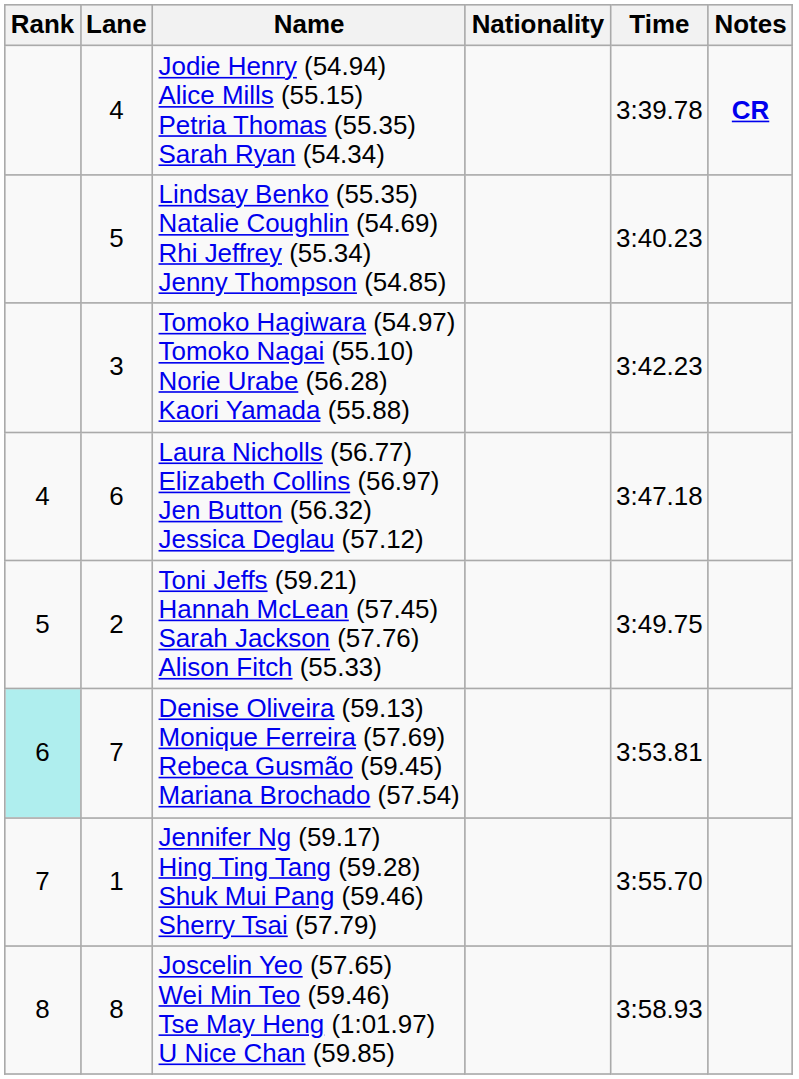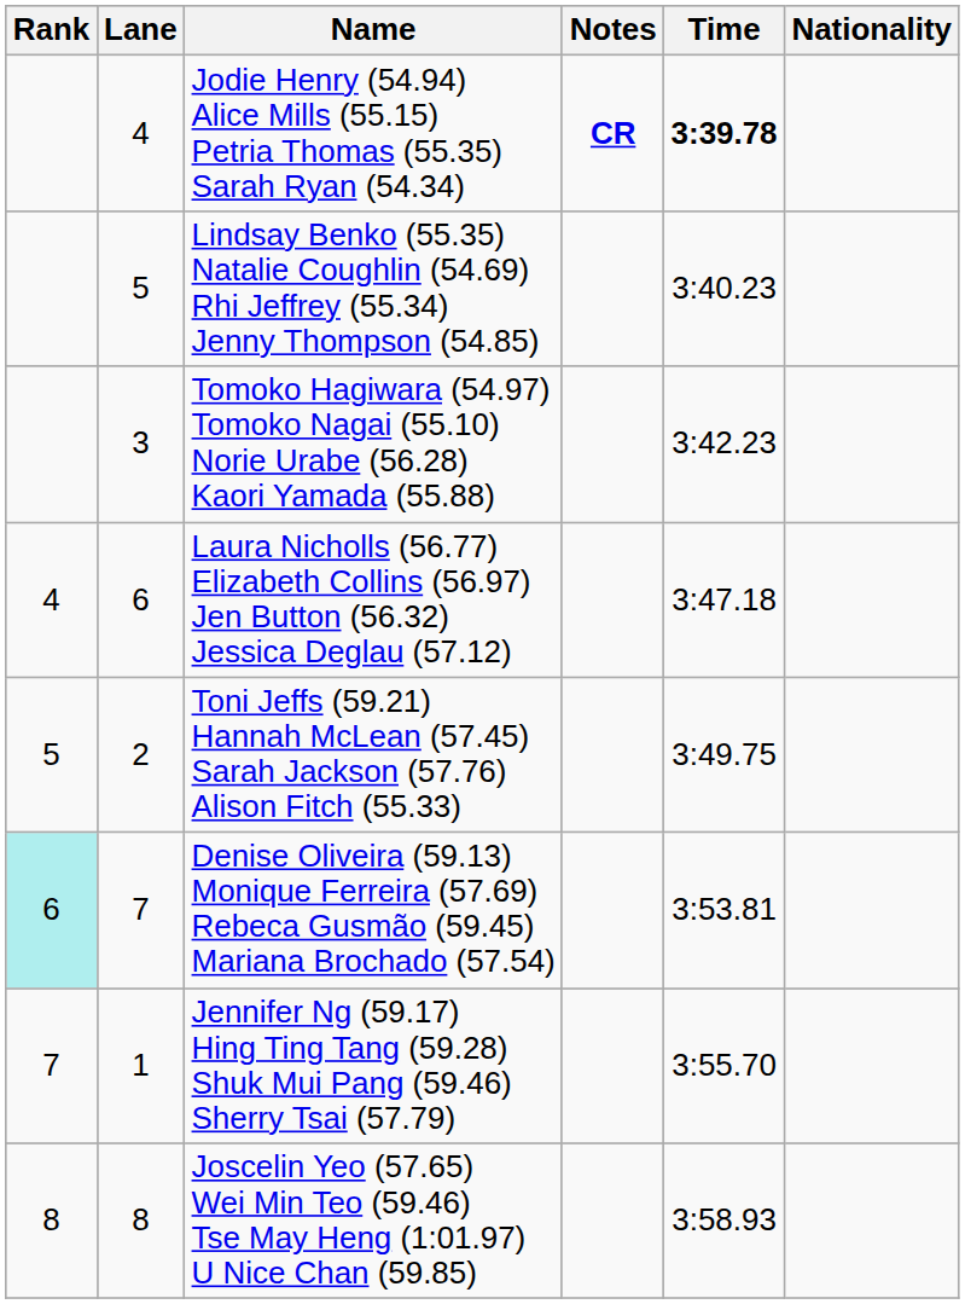columns swapped: Nationality <-> Notes
row 2 | Time: normal -> bold
